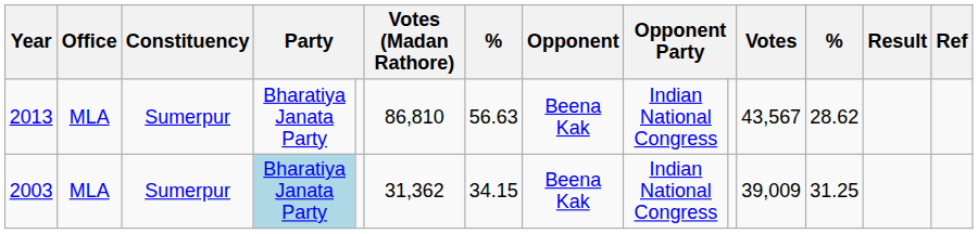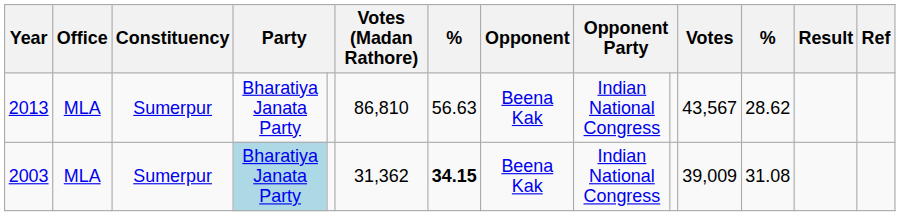2003 | column 7: normal -> bold
2003 | column 12: 31.25 -> 31.08
